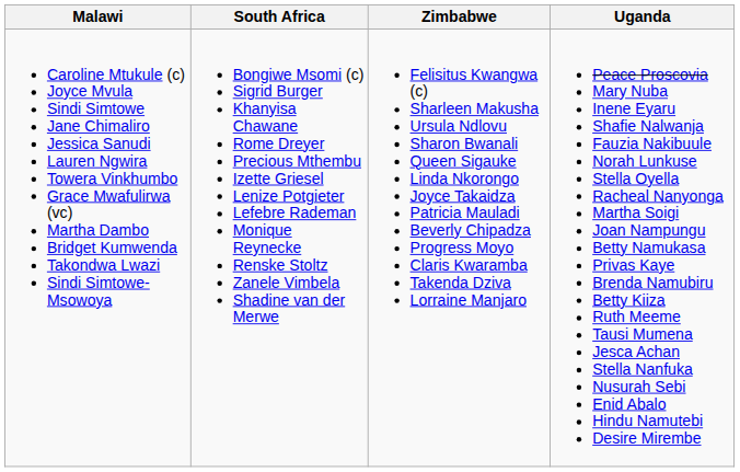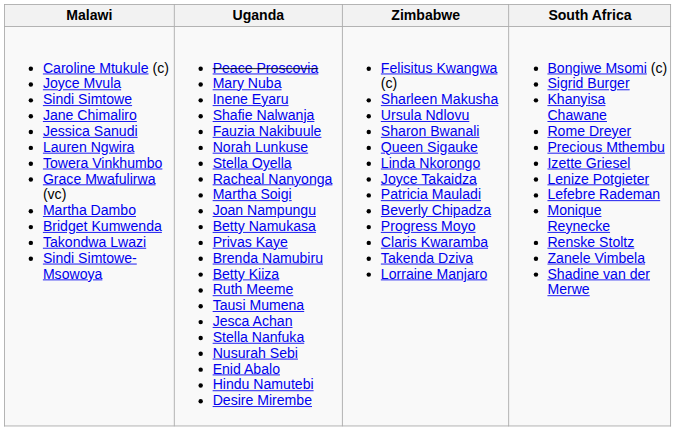columns swapped: Uganda <-> South Africa
